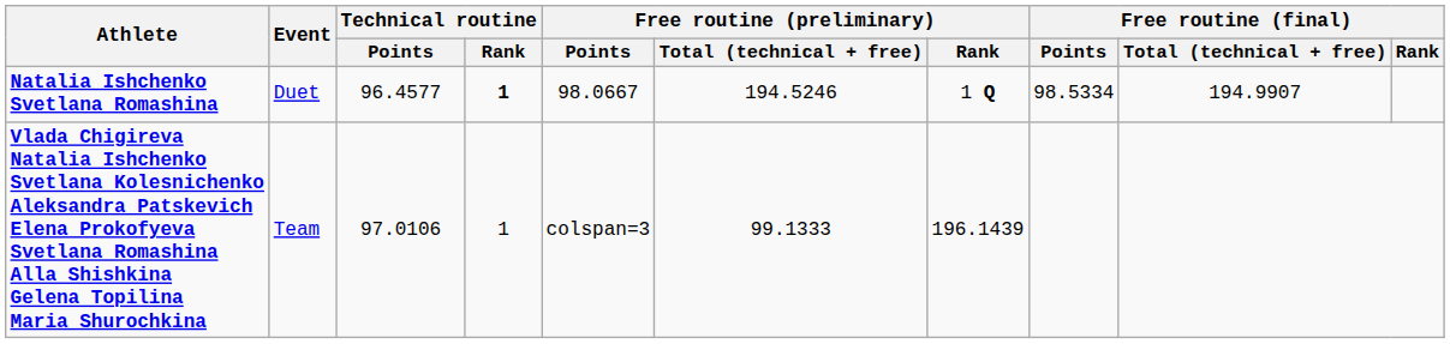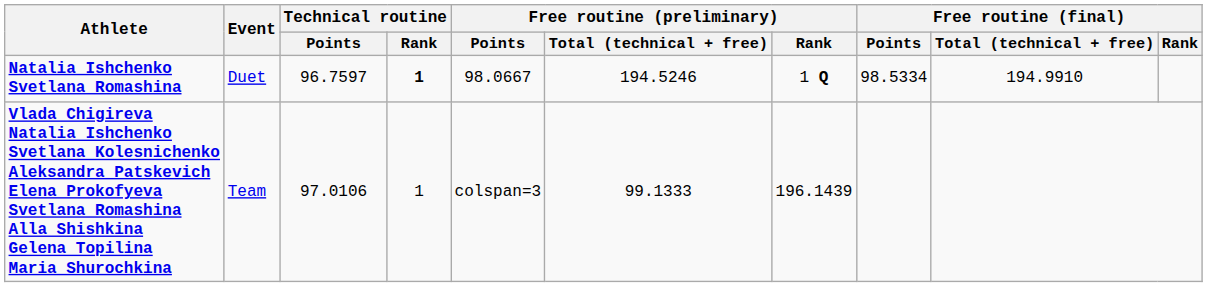Natalia Ishchenko Svetlana Romashina | Technical routine / Points: 96.4577 -> 96.7597
Natalia Ishchenko Svetlana Romashina | Free routine (final) / Total (technical + free): 194.9907 -> 194.9910
